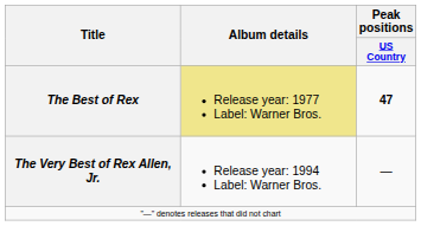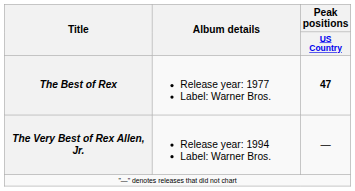The Best of Rex | Album details: khaki background -> no background
